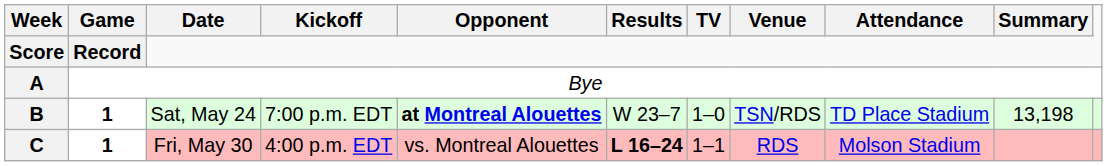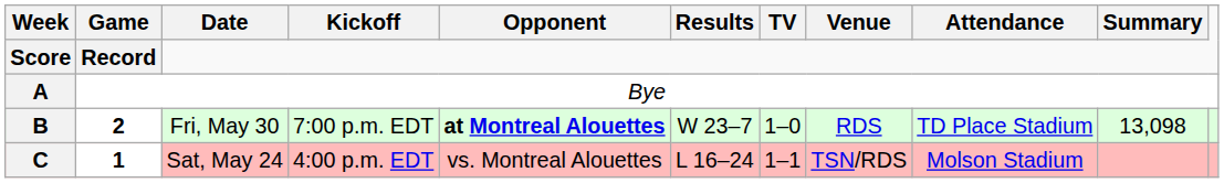B | Game / Record: 1 -> 2
B | Date: Sat, May 24 -> Fri, May 30
B | Venue: TSN/RDS -> RDS
B | Summary: 13,198 -> 13,098
C | Date: Fri, May 30 -> Sat, May 24
C | Results: bold -> normal
C | Venue: RDS -> TSN/RDS
